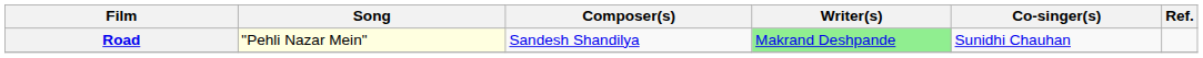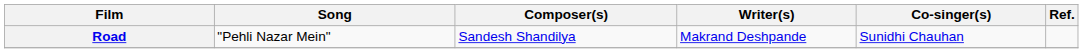Road | Song: lightyellow background -> no background
Road | Writer(s): lightgreen background -> no background
